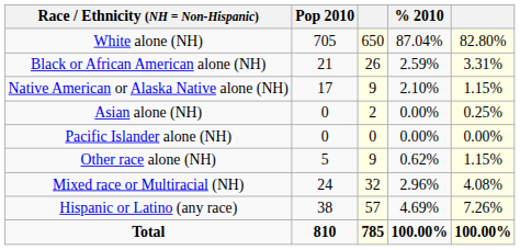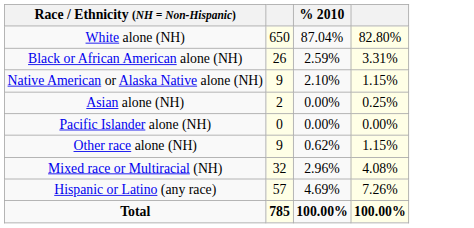- column: Pop 2010 | 705 | 21 | 17 | 0 | 0 | 5 | 24 | 38 | 810
